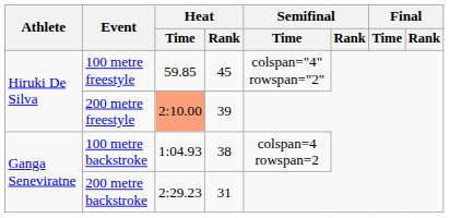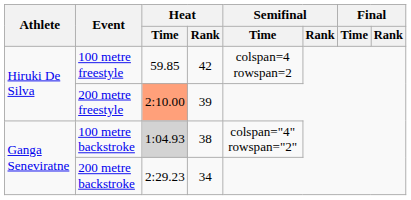100 metre freestyle | Heat / Rank: 45 -> 42
100 metre freestyle | Semifinal / Time: colspan="4" rowspan="2" -> colspan=4 rowspan=2
100 metre backstroke | Heat / Time: no background -> lightgrey background
100 metre backstroke | Semifinal / Time: colspan=4 rowspan=2 -> colspan="4" rowspan="2"
200 metre backstroke | Heat / Rank: 31 -> 34
